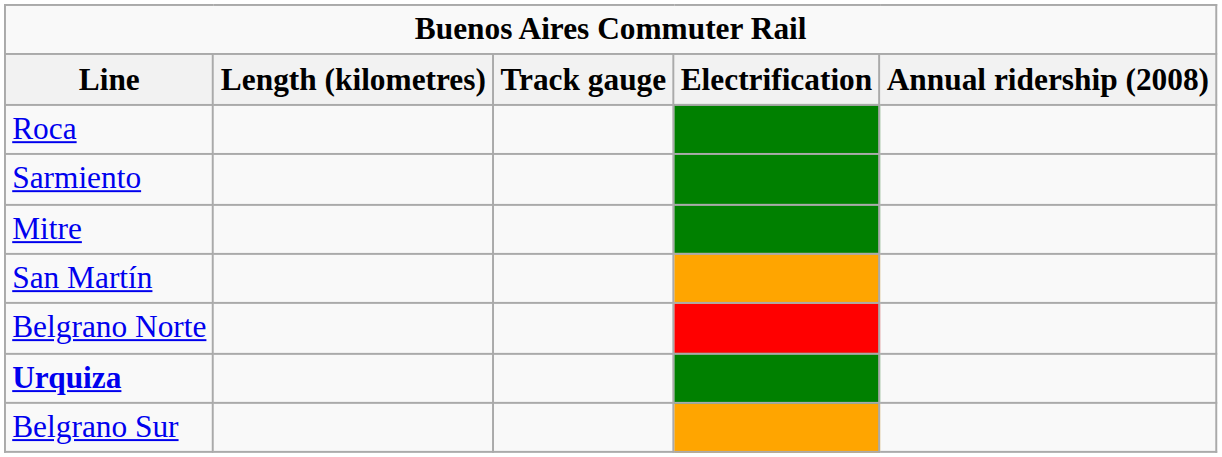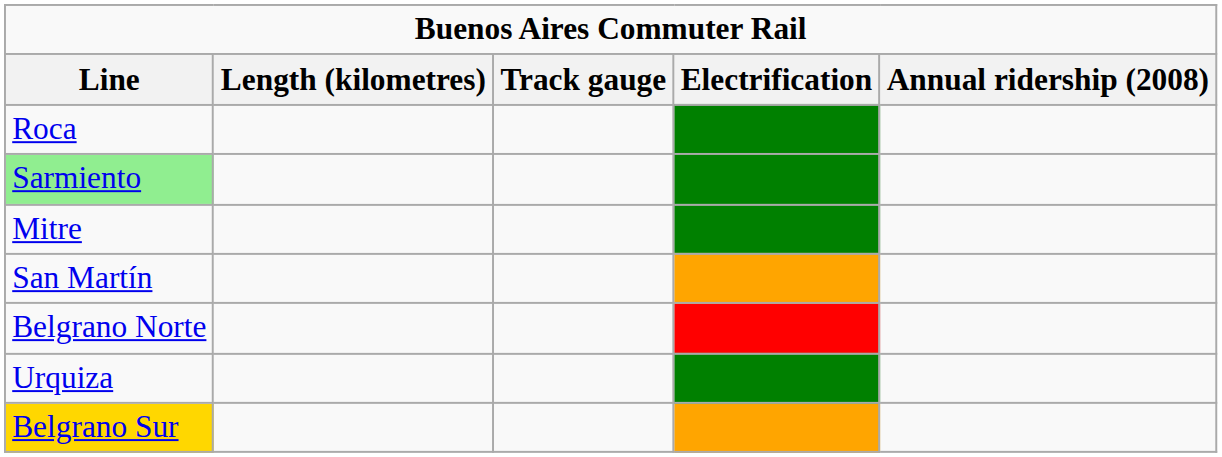Sarmiento | Line: no background -> lightgreen background
Urquiza | Line: bold -> normal
Belgrano Sur | Line: no background -> gold background
